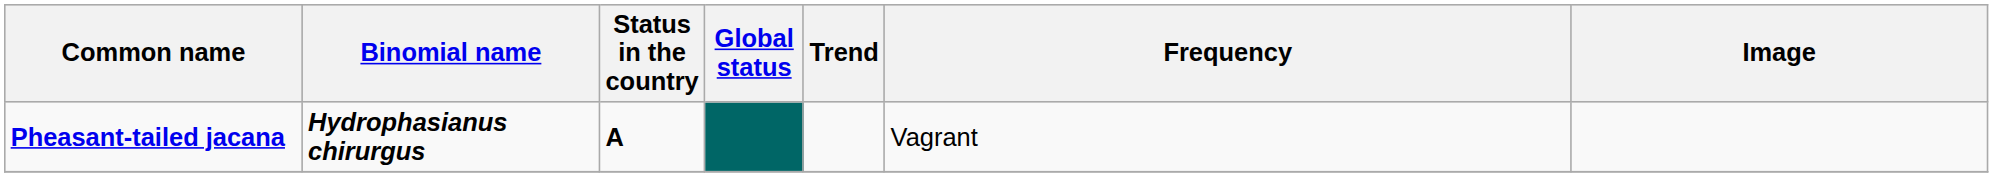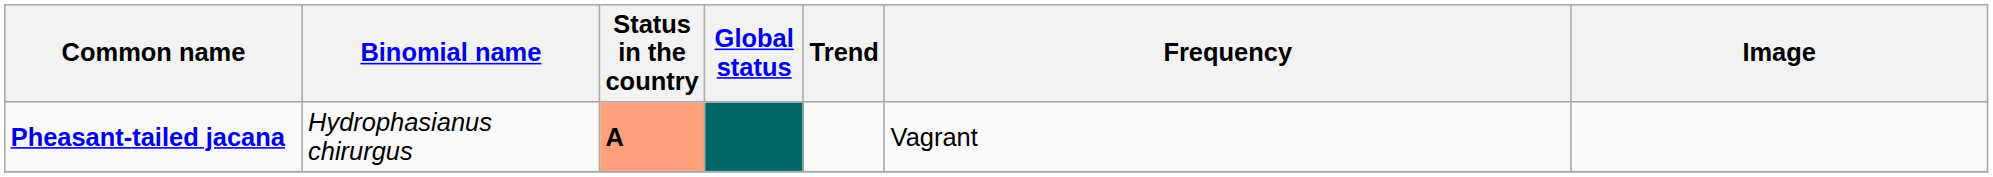Pheasant-tailed jacana | Binomial name: bold -> normal
Pheasant-tailed jacana | Status in the country: no background -> lightsalmon background
